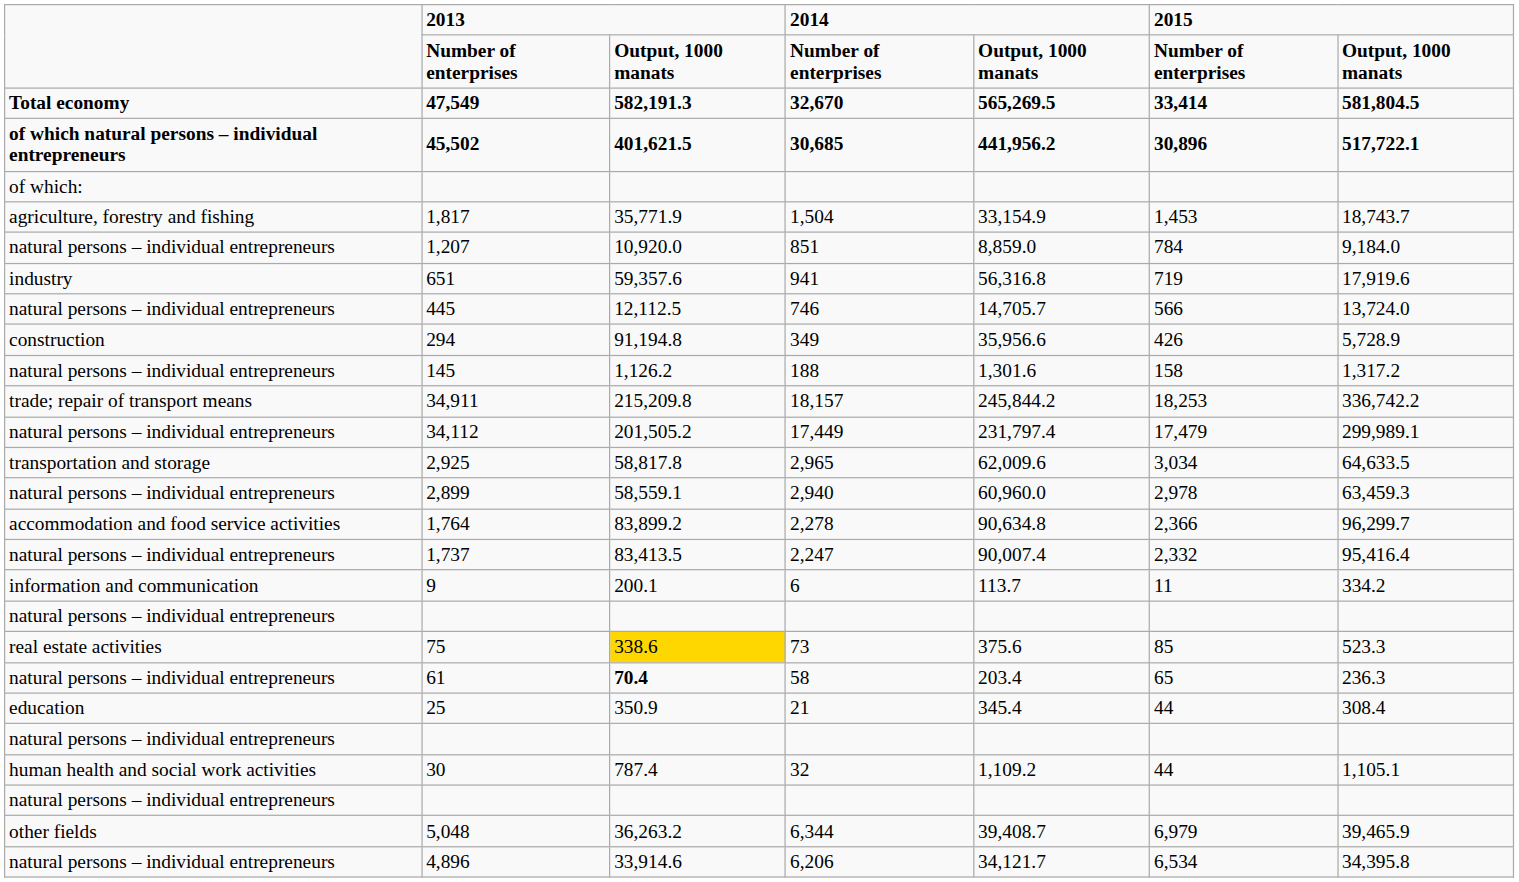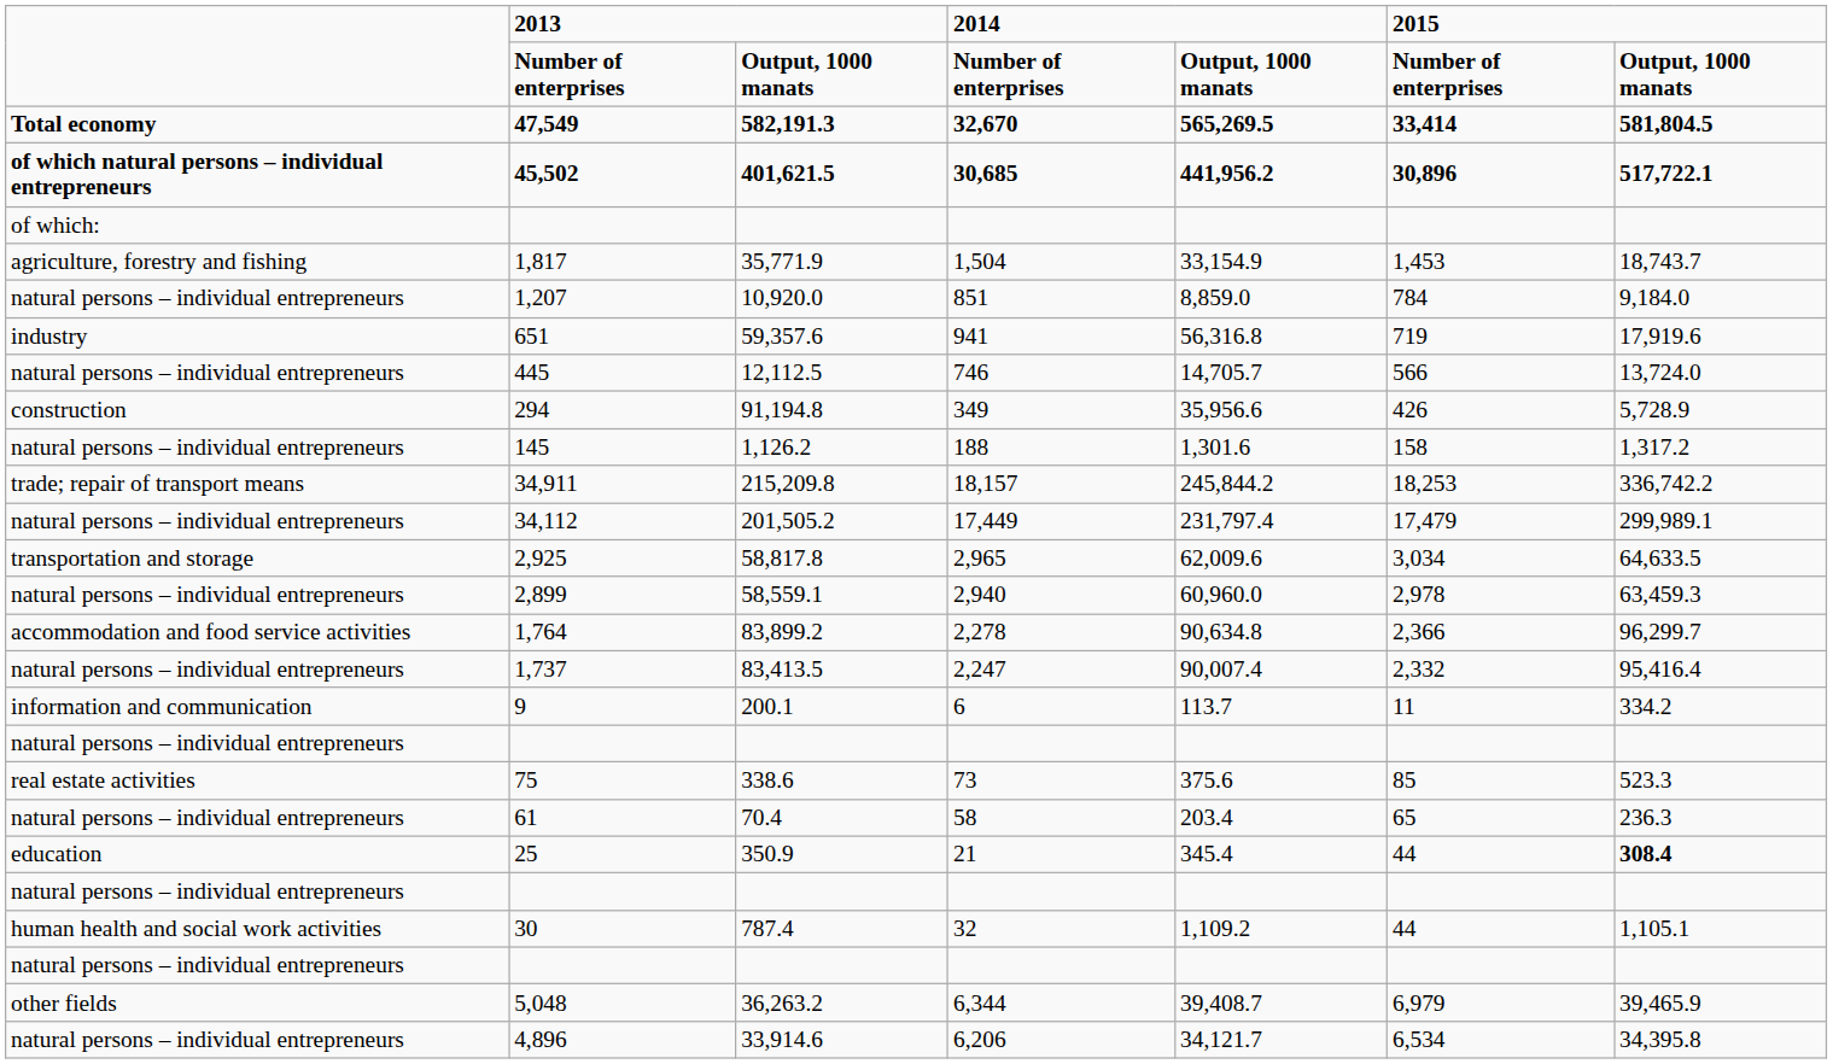75 | column 3: gold background -> no background
61 | column 3: bold -> normal
25 | column 7: normal -> bold
